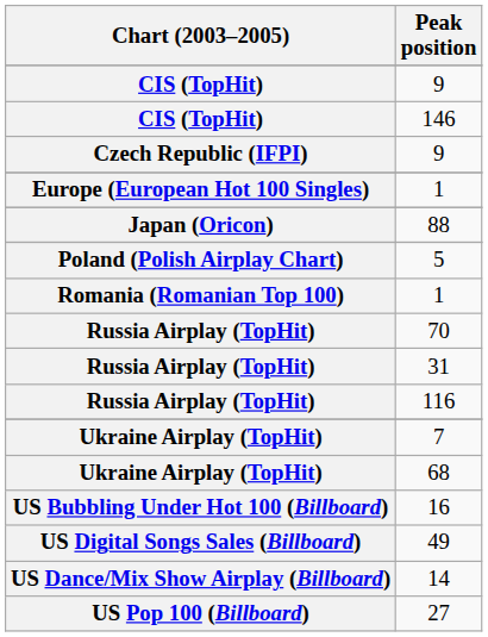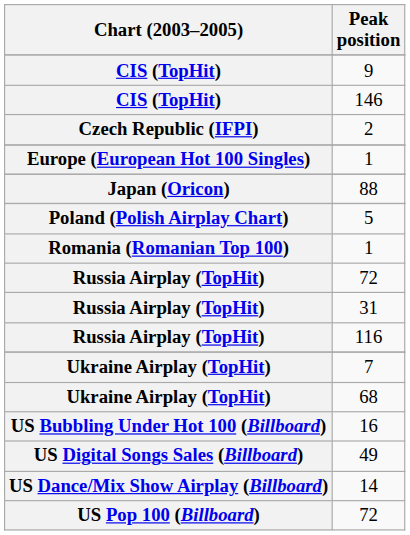row 4 | Peak position: 9 -> 2
row 9 | Peak position: 70 -> 72
row 17 | Peak position: 27 -> 72
